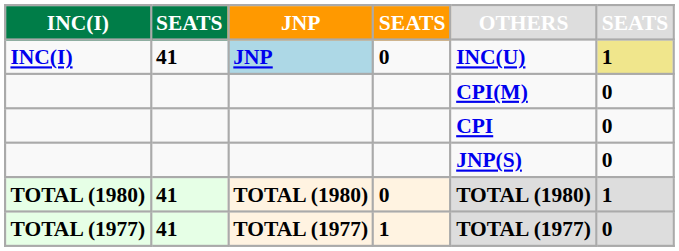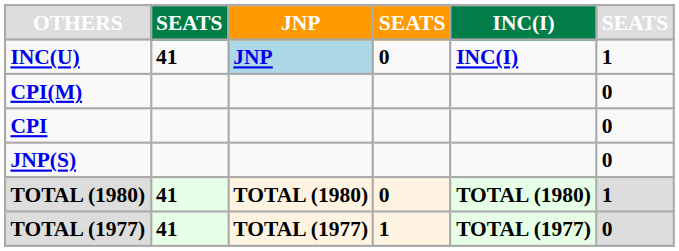columns swapped: INC(I) <-> OTHERS
row 2 | column 6: khaki background -> no background
